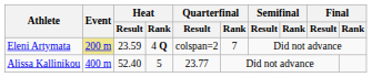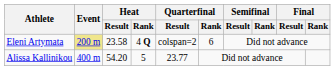Eleni Artymata | Heat / Result: 23.59 -> 23.58
Eleni Artymata | Quarterfinal / Rank: 7 -> 6
Alissa Kallinikou | Heat / Result: 52.40 -> 54.20
